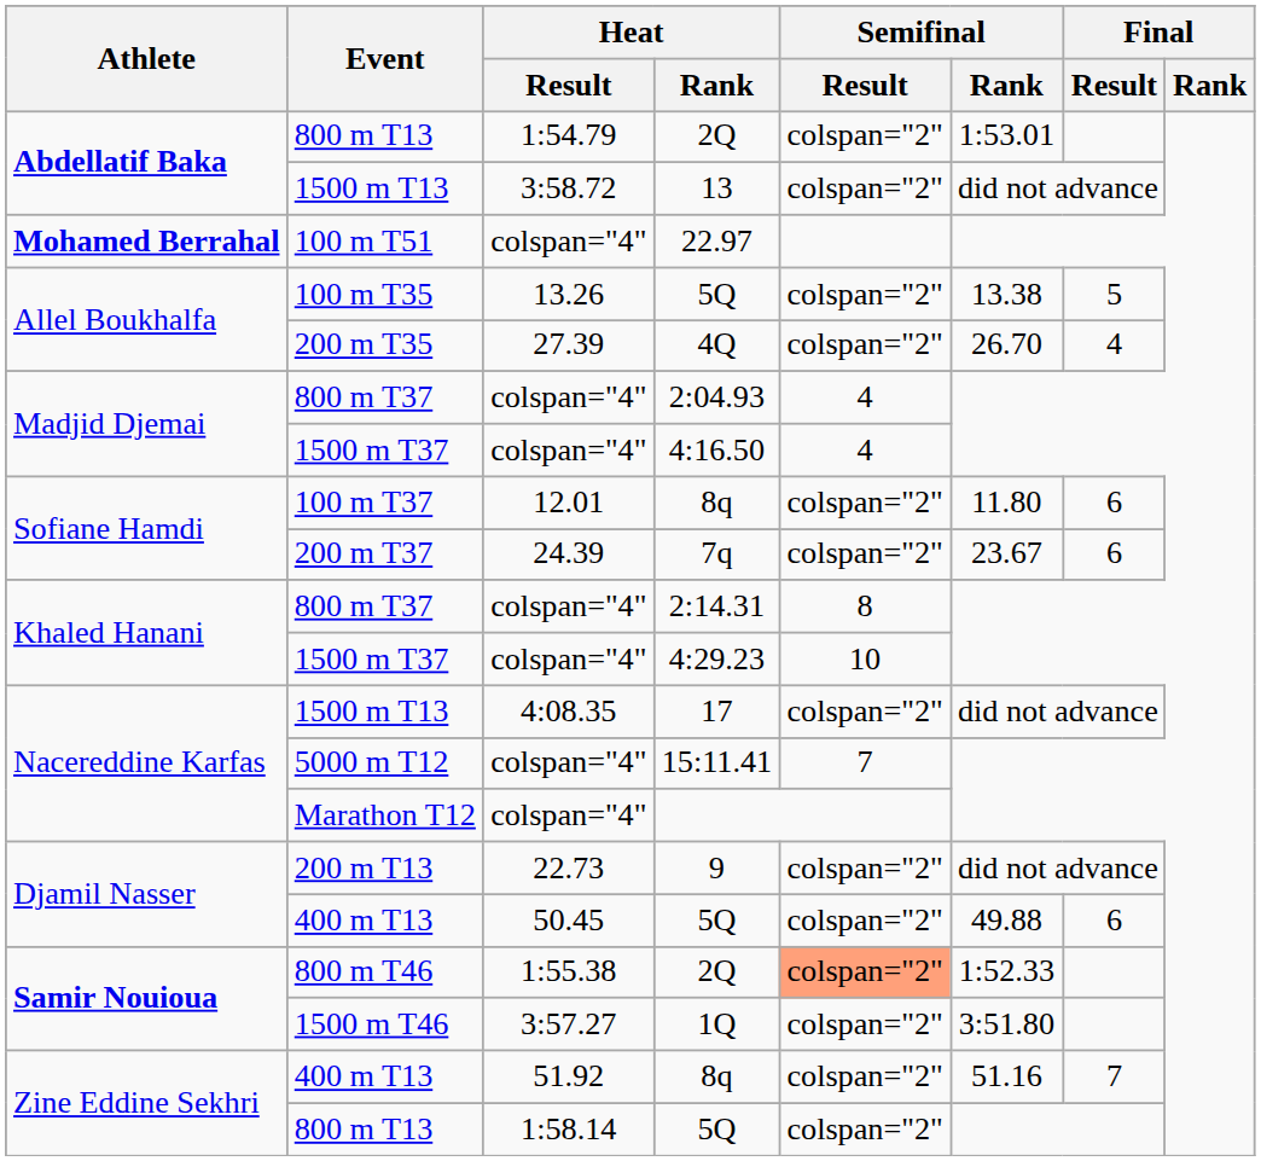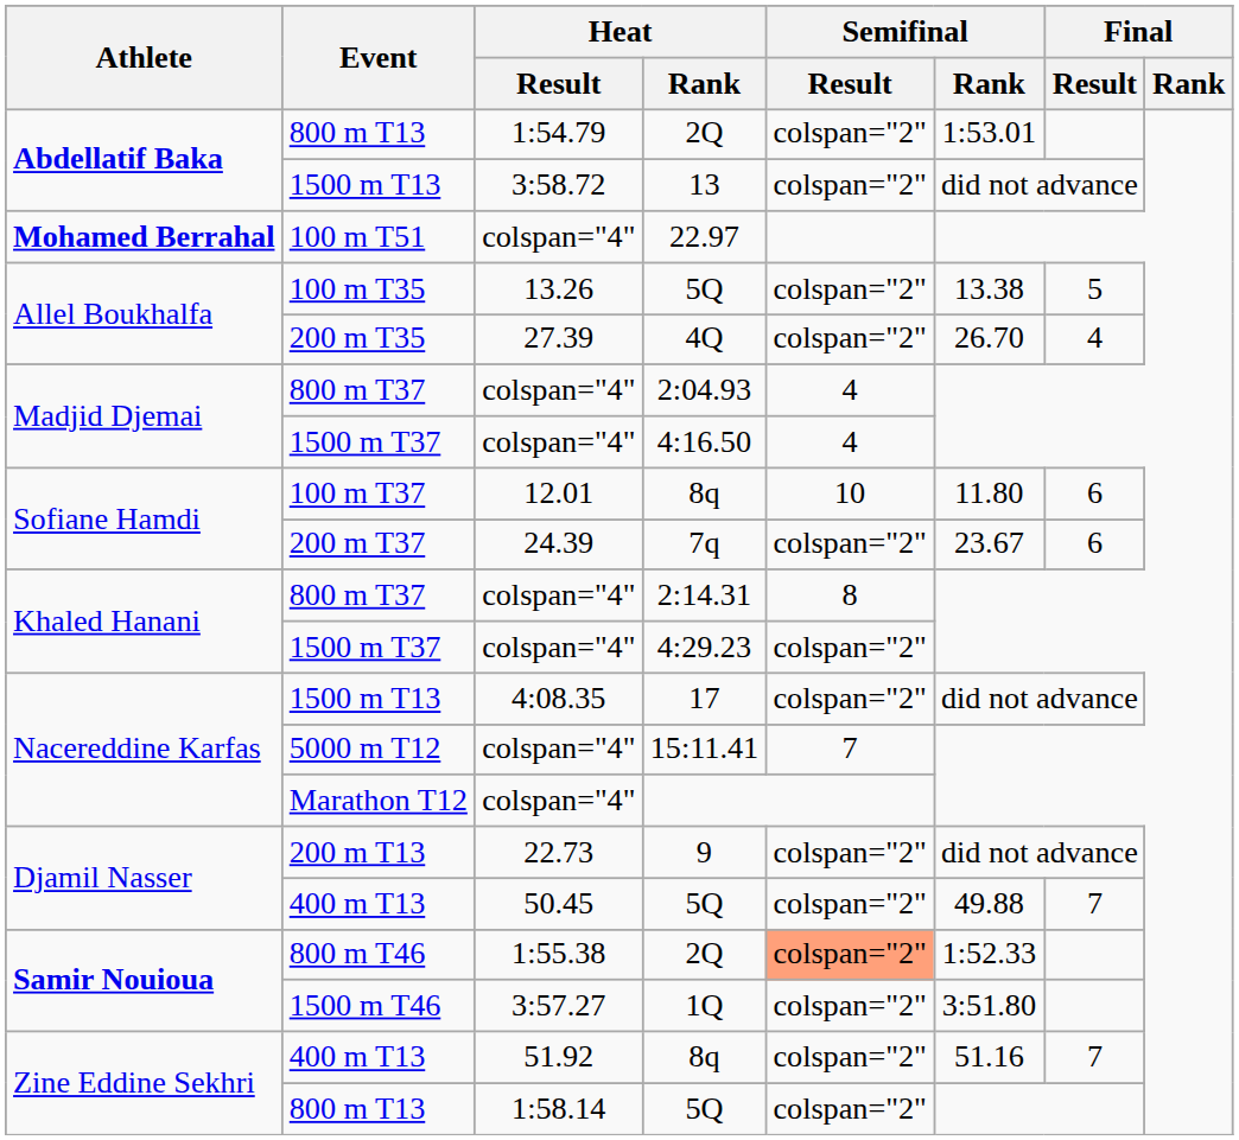100 m T37 / 8q | Semifinal / Result: colspan="2" -> 10
4:29.23 | Semifinal / Result: 10 -> colspan="2"
400 m T13 / 5Q | Final / Result: 6 -> 7
